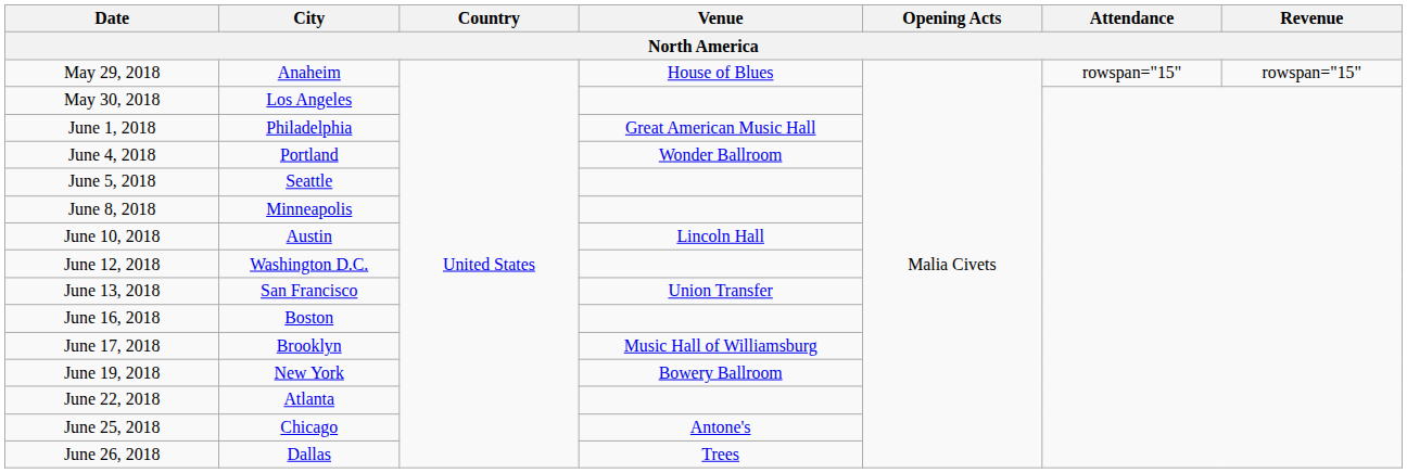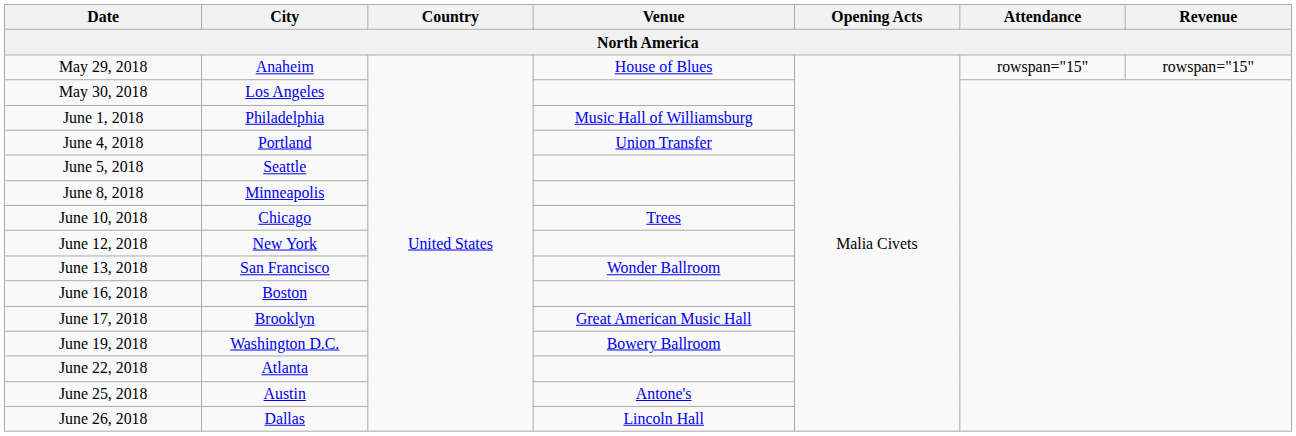June 1, 2018 | Venue: Great American Music Hall -> Music Hall of Williamsburg
June 4, 2018 | Venue: Wonder Ballroom -> Union Transfer
June 10, 2018 | City: Austin -> Chicago
June 10, 2018 | Venue: Lincoln Hall -> Trees
June 12, 2018 | City: Washington D.C. -> New York
June 13, 2018 | Venue: Union Transfer -> Wonder Ballroom
June 17, 2018 | Venue: Music Hall of Williamsburg -> Great American Music Hall
June 19, 2018 | City: New York -> Washington D.C.
June 25, 2018 | City: Chicago -> Austin
June 26, 2018 | Venue: Trees -> Lincoln Hall
